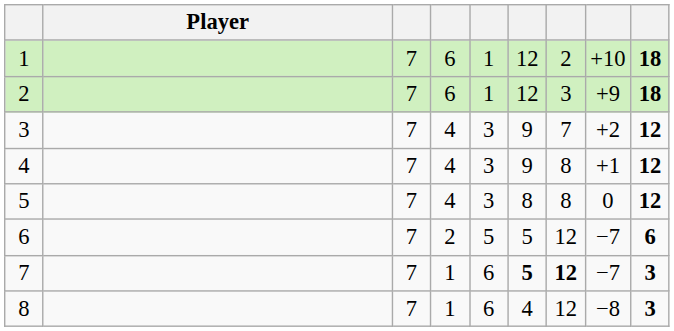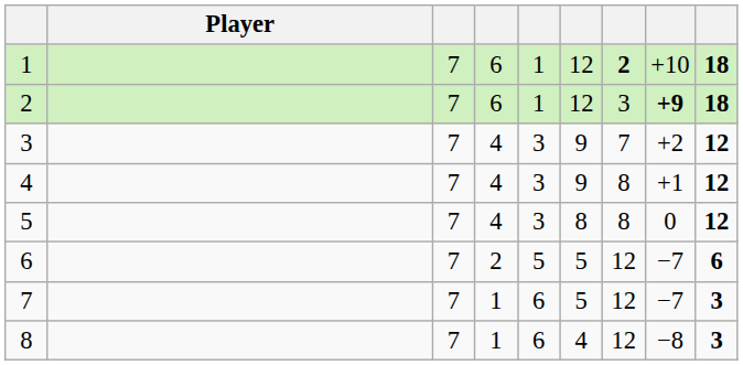row 2 | column 7: normal -> bold
row 3 | column 8: normal -> bold
row 8 | column 6: bold -> normal
row 8 | column 7: bold -> normal
